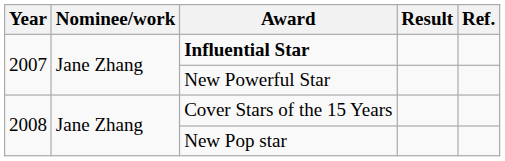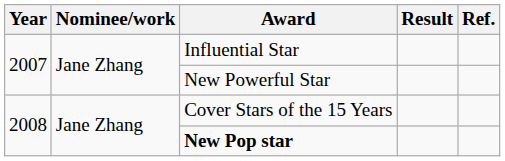Influential Star | Award: bold -> normal
New Pop star | Award: normal -> bold
